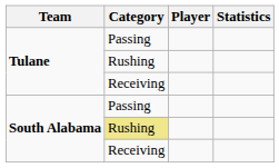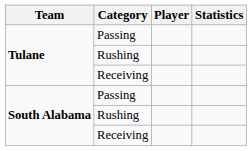South Alabama / Rushing | Category: khaki background -> no background
